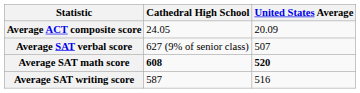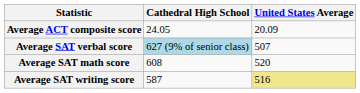row 3 | Cathedral High School: no background -> lightblue background
row 4 | Cathedral High School: bold -> normal
row 4 | United States Average: bold -> normal
row 5 | United States Average: no background -> khaki background
